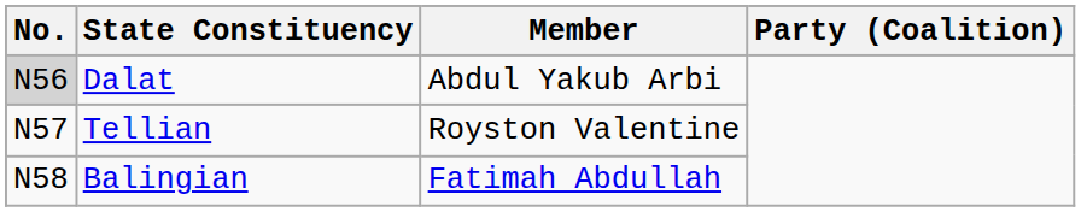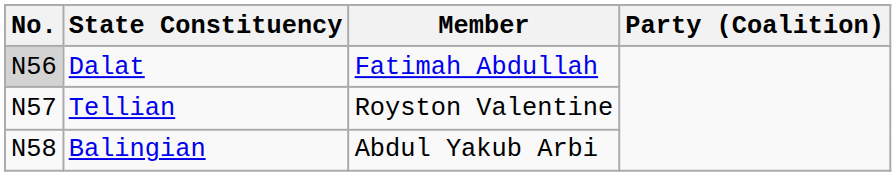Dalat | Member: Abdul Yakub Arbi -> Fatimah Abdullah
Balingian | Member: Fatimah Abdullah -> Abdul Yakub Arbi
